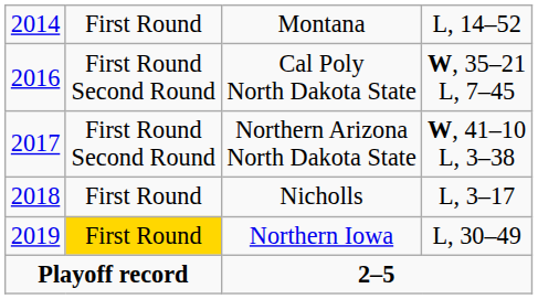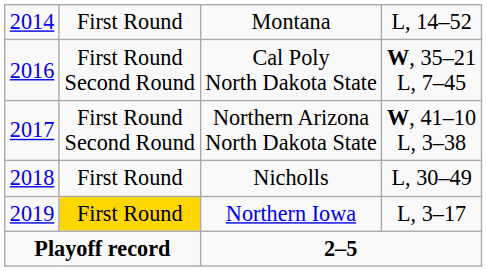Nicholls | column 4: L, 3–17 -> L, 30–49
Northern Iowa | column 4: L, 30–49 -> L, 3–17
